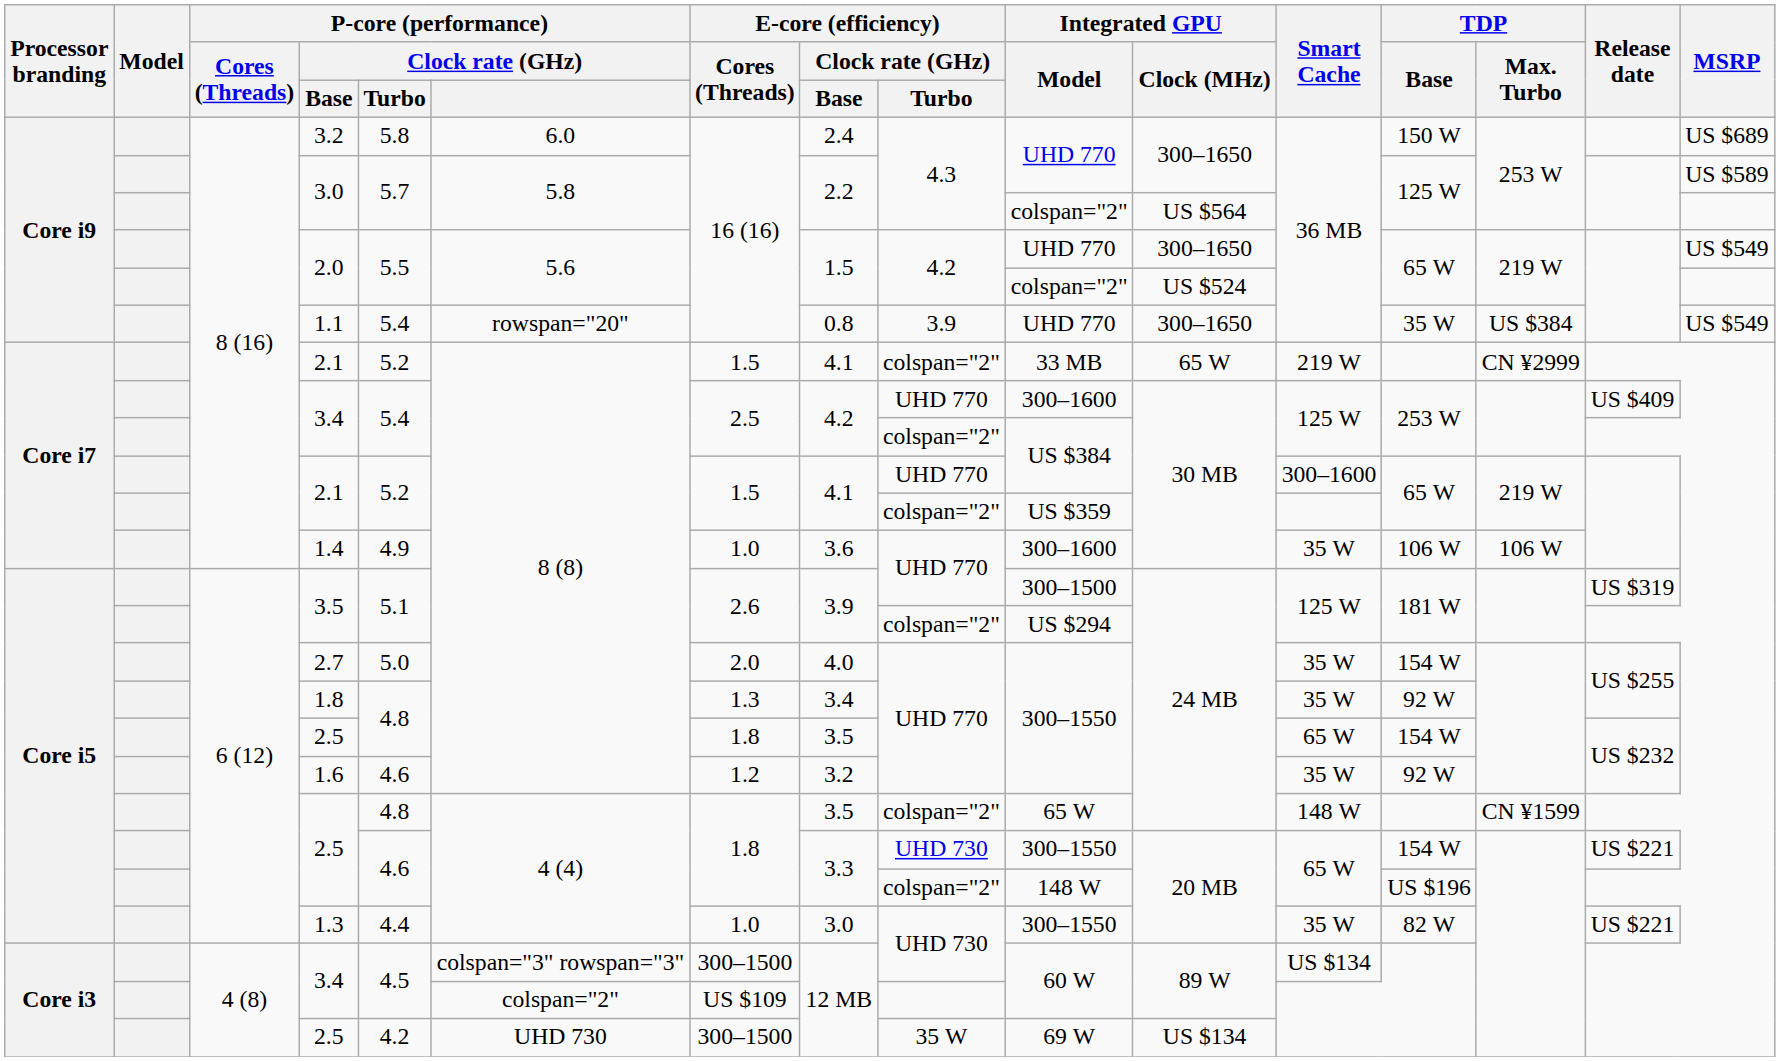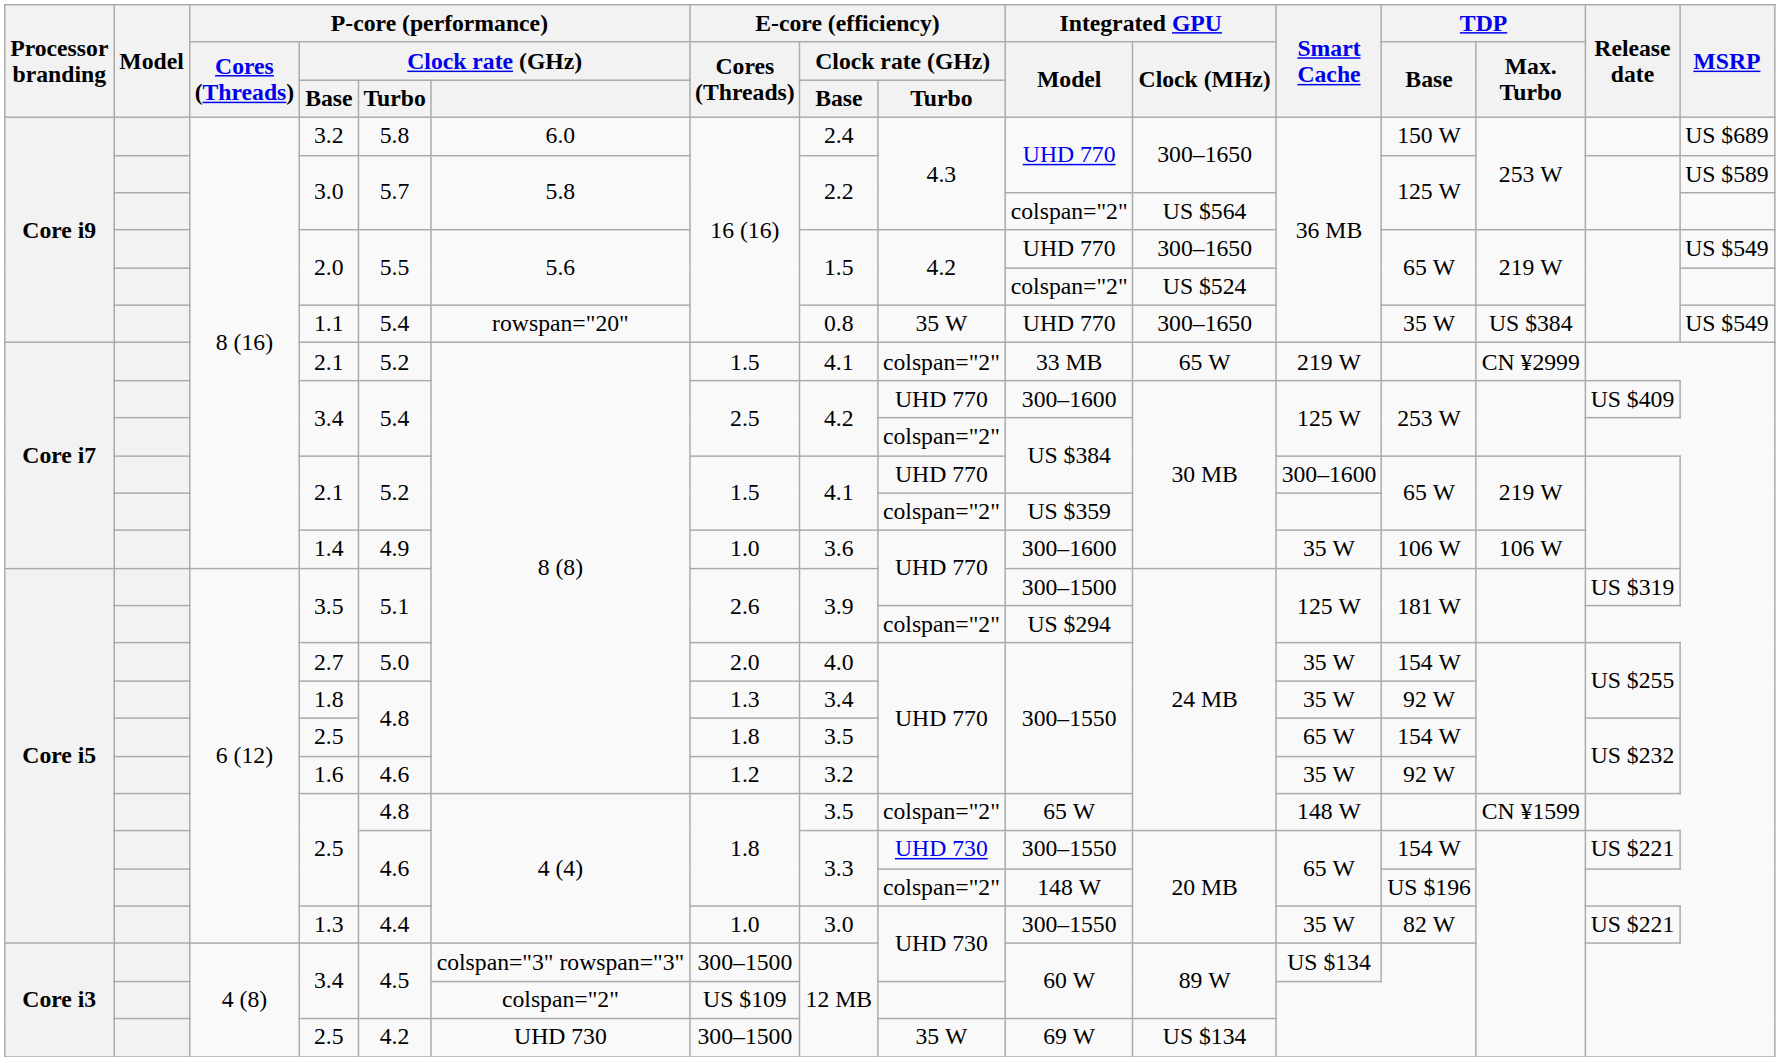1.1 | E-core (efficiency) / Clock rate (GHz) / Turbo: 3.9 -> 35 W
